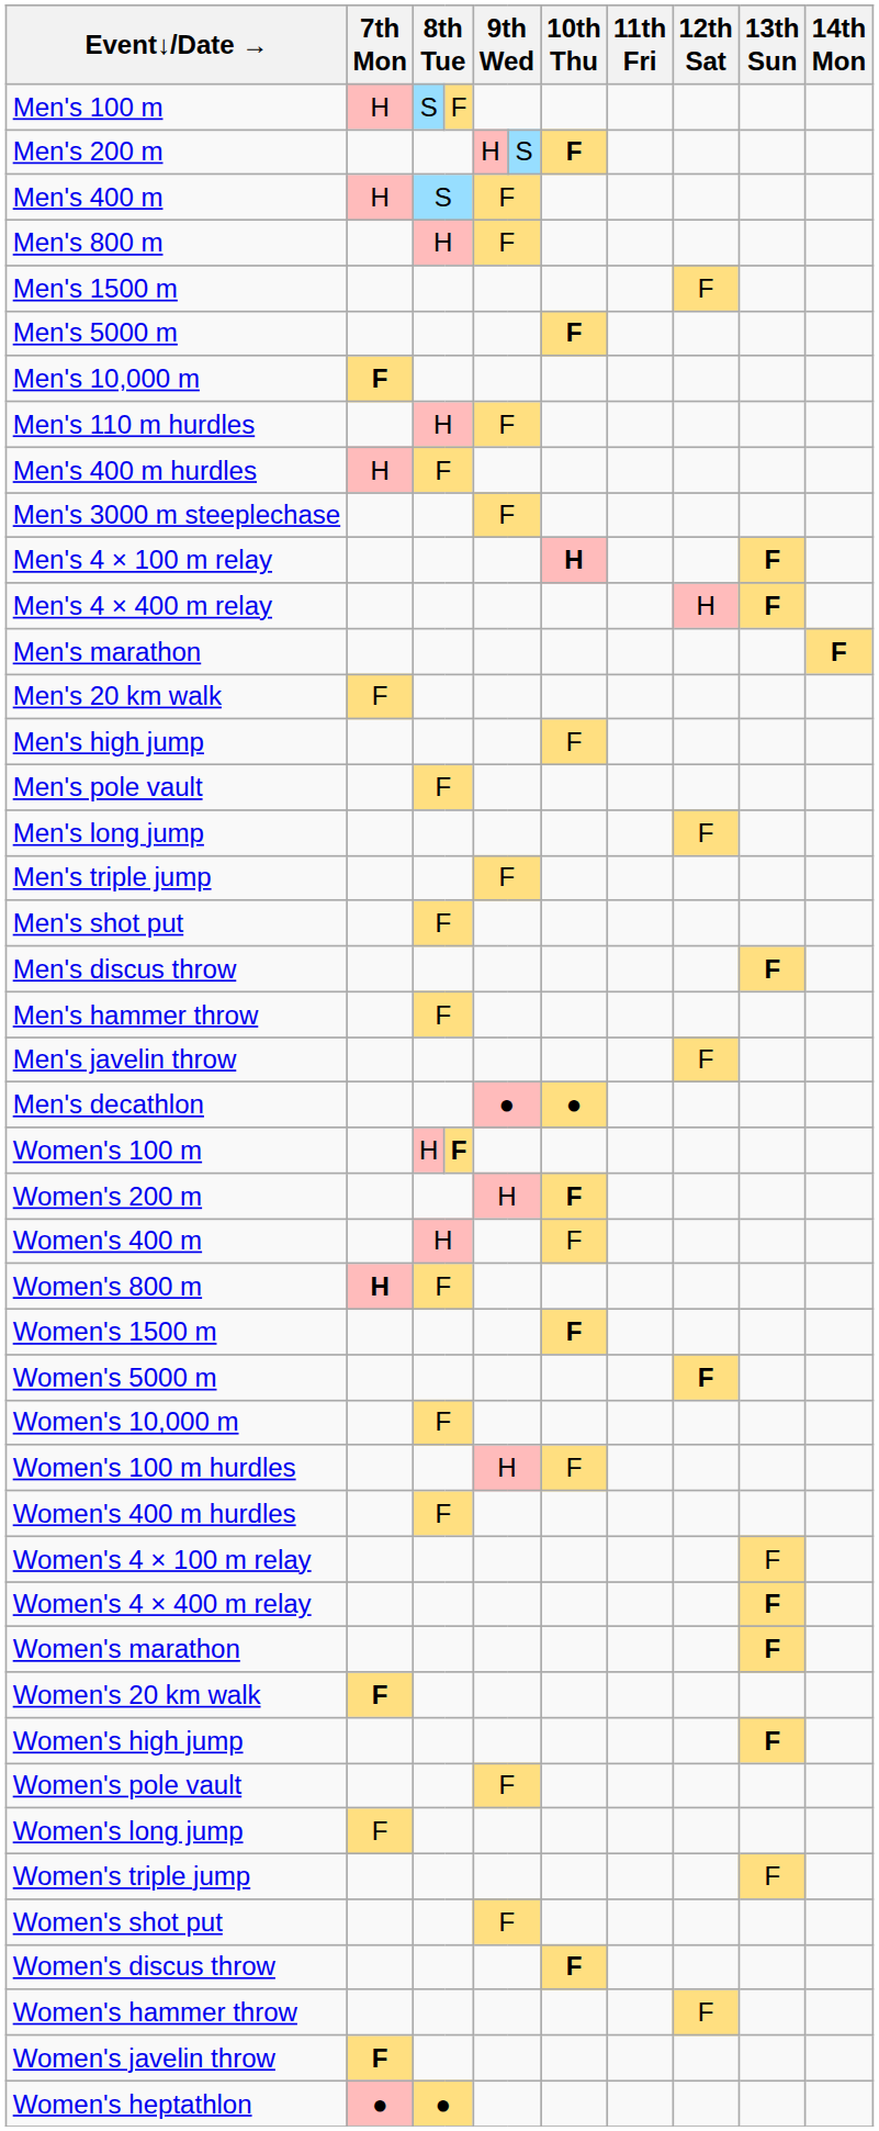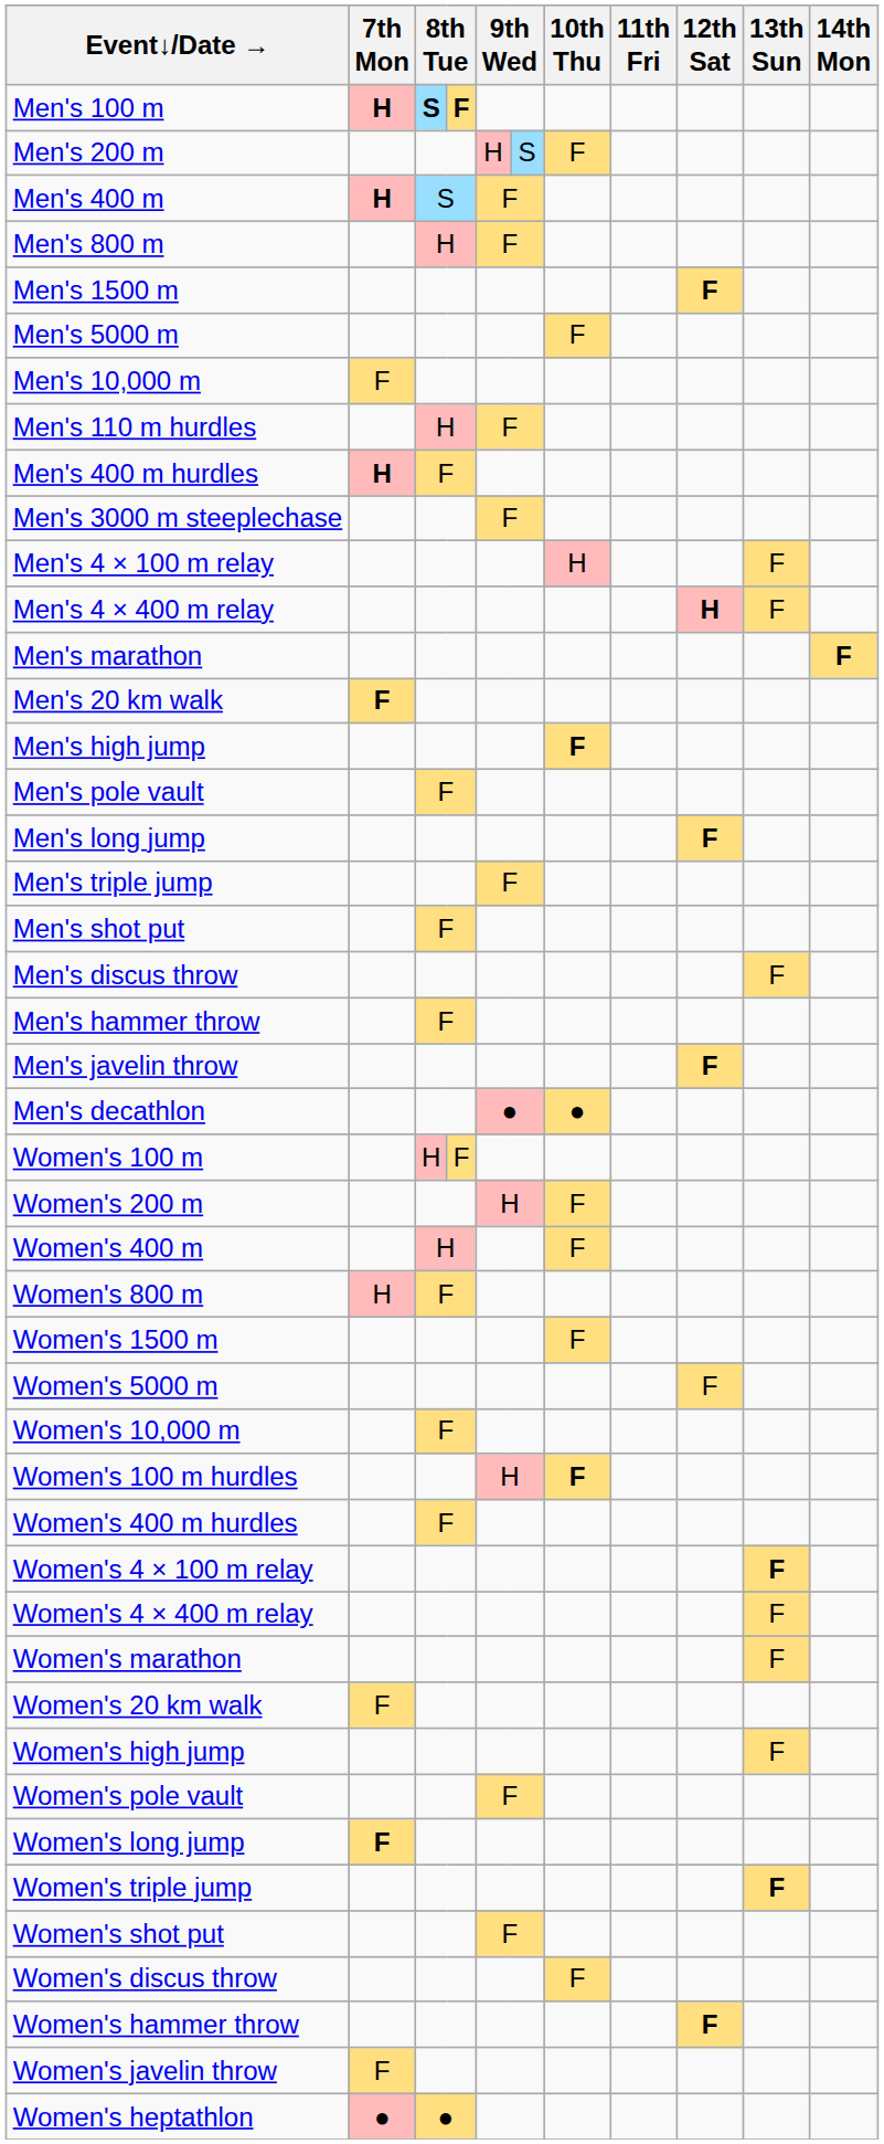Men's 100 m | 7th Mon: normal -> bold
Men's 100 m | column 3: normal -> bold
Men's 100 m | column 4: normal -> bold
Men's 200 m | 10th Thu: bold -> normal
Men's 400 m | 7th Mon: normal -> bold
Men's 1500 m | 12th Sat: normal -> bold
Men's 5000 m | 10th Thu: bold -> normal
Men's 10,000 m | 7th Mon: bold -> normal
Men's 400 m hurdles | 7th Mon: normal -> bold
Men's 4 × 100 m relay | 10th Thu: bold -> normal
Men's 4 × 100 m relay | 13th Sun: bold -> normal
Men's 4 × 400 m relay | 12th Sat: normal -> bold
Men's 4 × 400 m relay | 13th Sun: bold -> normal
Men's 20 km walk | 7th Mon: normal -> bold
Men's high jump | 10th Thu: normal -> bold
Men's long jump | 12th Sat: normal -> bold
Men's discus throw | 13th Sun: bold -> normal
Men's javelin throw | 12th Sat: normal -> bold
Women's 100 m | column 4: bold -> normal
Women's 200 m | 10th Thu: bold -> normal
Women's 800 m | 7th Mon: bold -> normal
Women's 1500 m | 10th Thu: bold -> normal
Women's 5000 m | 12th Sat: bold -> normal
Women's 100 m hurdles | 10th Thu: normal -> bold
Women's 4 × 100 m relay | 13th Sun: normal -> bold
Women's 4 × 400 m relay | 13th Sun: bold -> normal
Women's marathon | 13th Sun: bold -> normal
Women's 20 km walk | 7th Mon: bold -> normal
Women's high jump | 13th Sun: bold -> normal
Women's long jump | 7th Mon: normal -> bold
Women's triple jump | 13th Sun: normal -> bold
Women's discus throw | 10th Thu: bold -> normal
Women's hammer throw | 12th Sat: normal -> bold
Women's javelin throw | 7th Mon: bold -> normal
